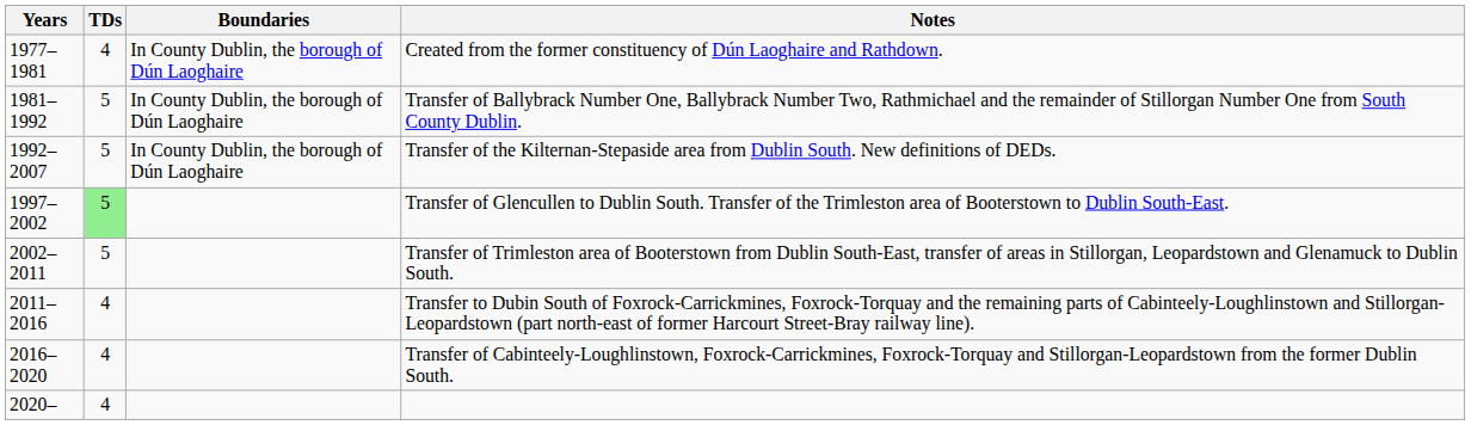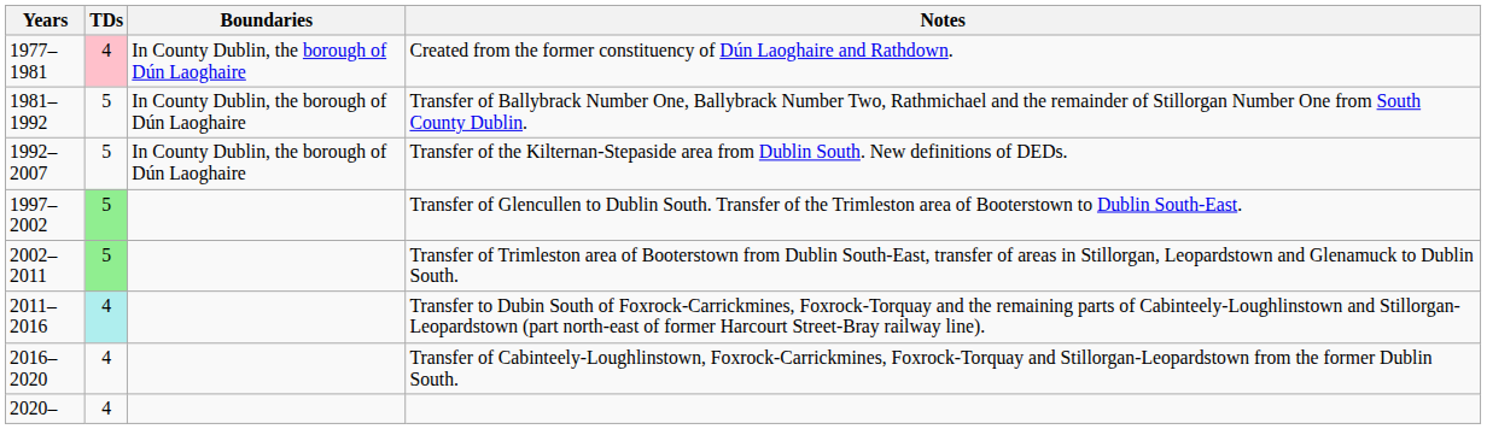row 2 | TDs: no background -> pink background
row 6 | TDs: no background -> lightgreen background
row 7 | TDs: no background -> paleturquoise background
